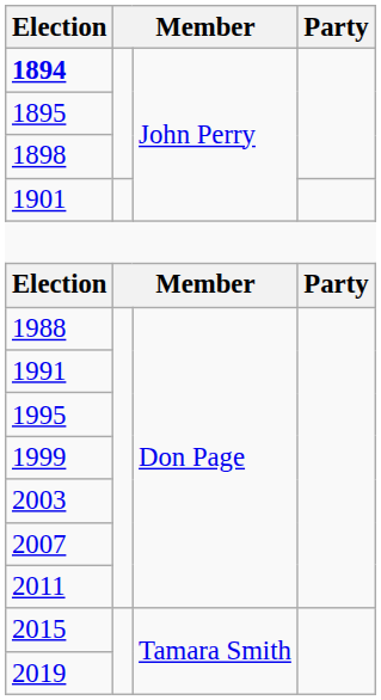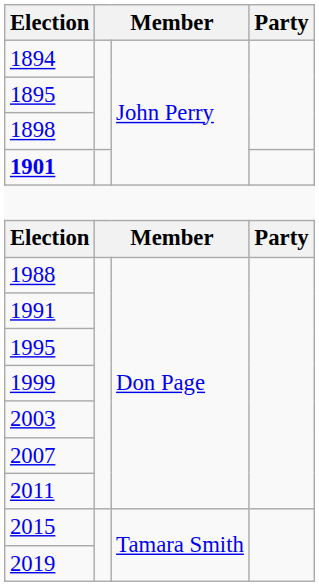1894 | Election: bold -> normal
1901 | Election: normal -> bold
